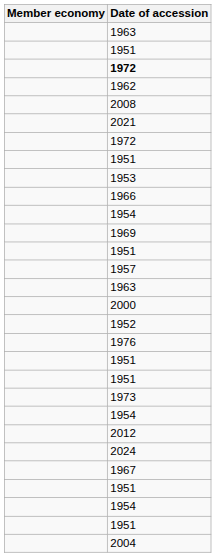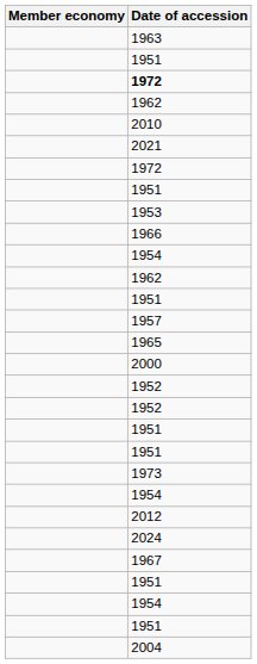row 6 | Date of accession: 2008 -> 2010
row 13 | Date of accession: 1969 -> 1962
row 16 | Date of accession: 1963 -> 1965
row 19 | Date of accession: 1976 -> 1952
